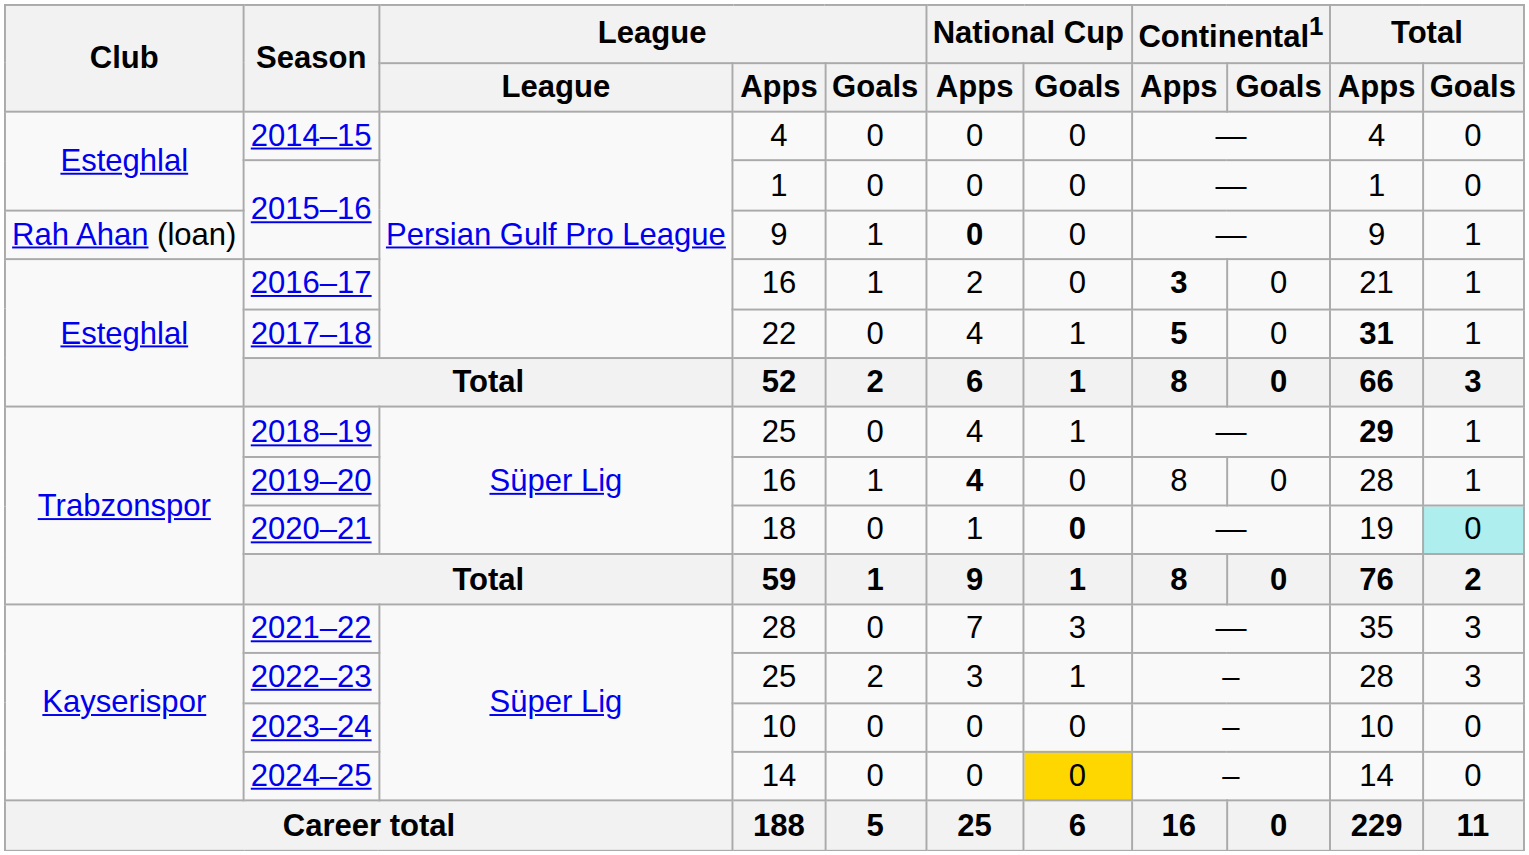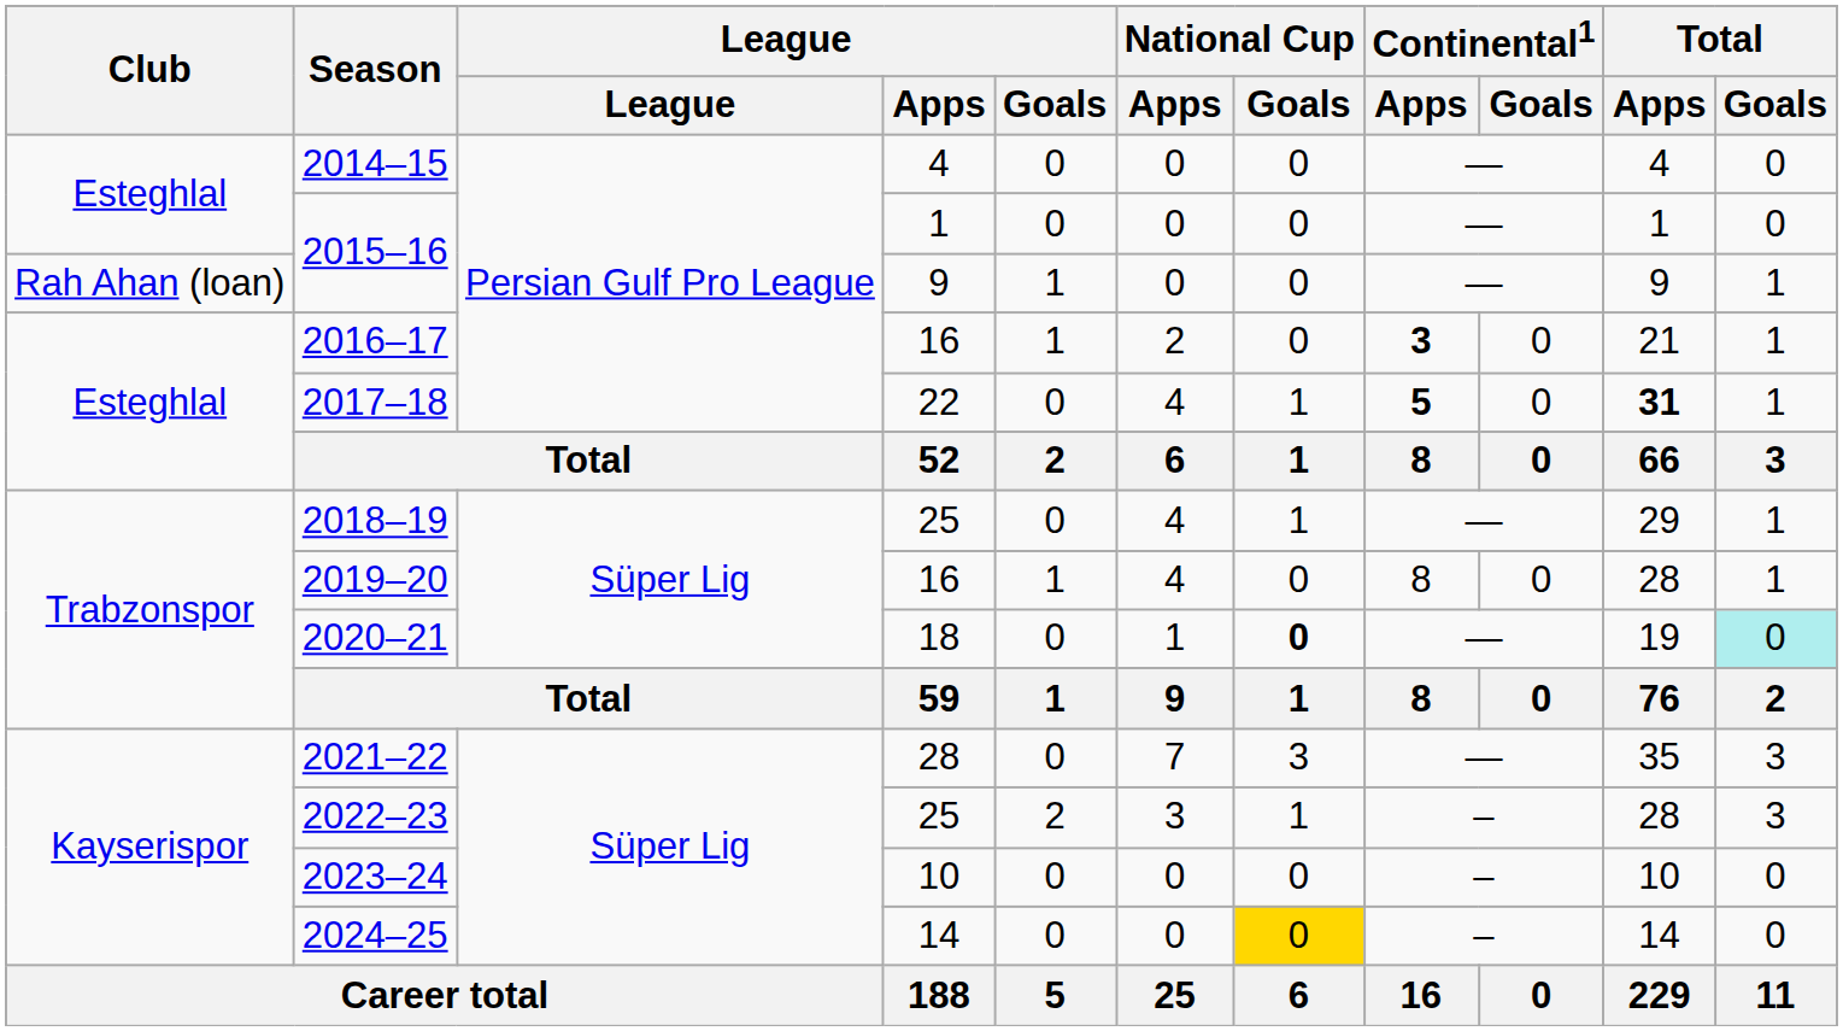2015–16 / 9 | National Cup / Apps: bold -> normal
2018–19 | Total / Apps: bold -> normal
2019–20 | National Cup / Apps: bold -> normal
